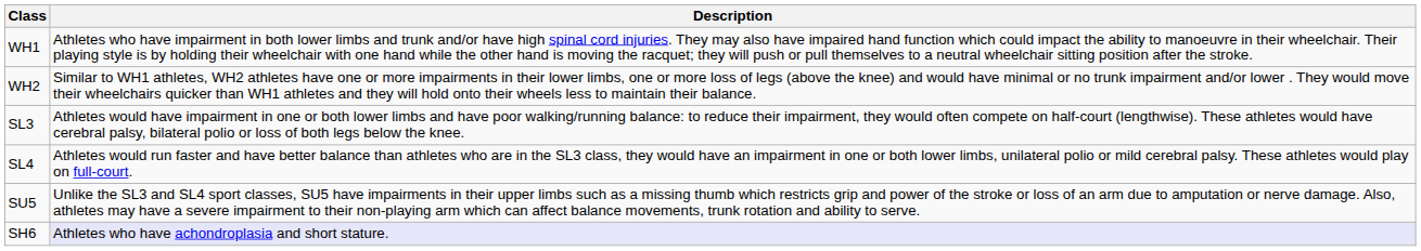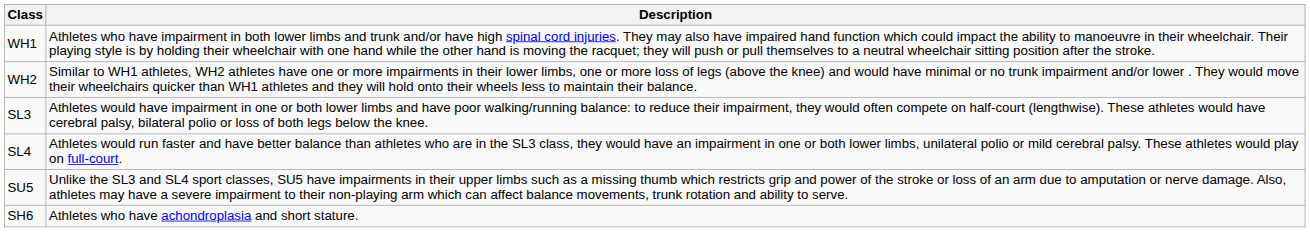SH6 | Description: lavender background -> no background
